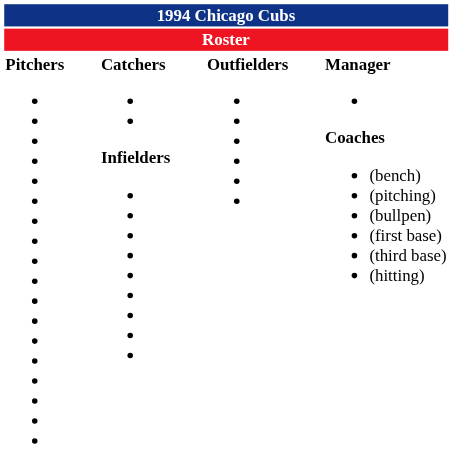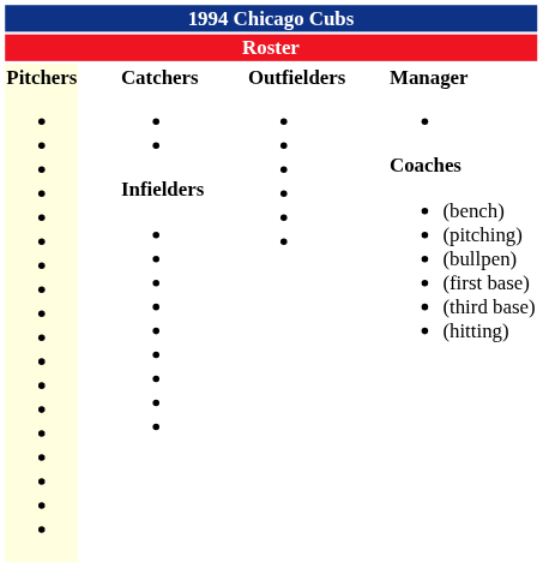Pitchers | column 1: no background -> lightyellow background
